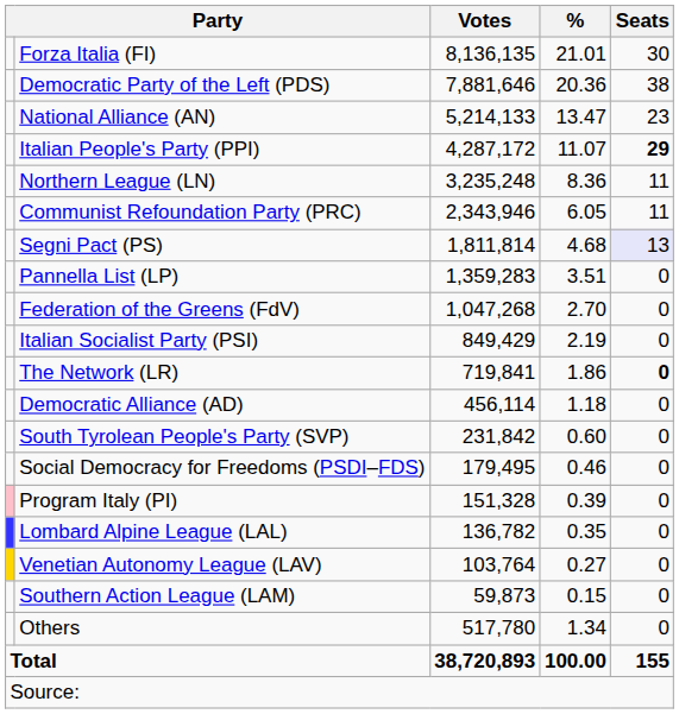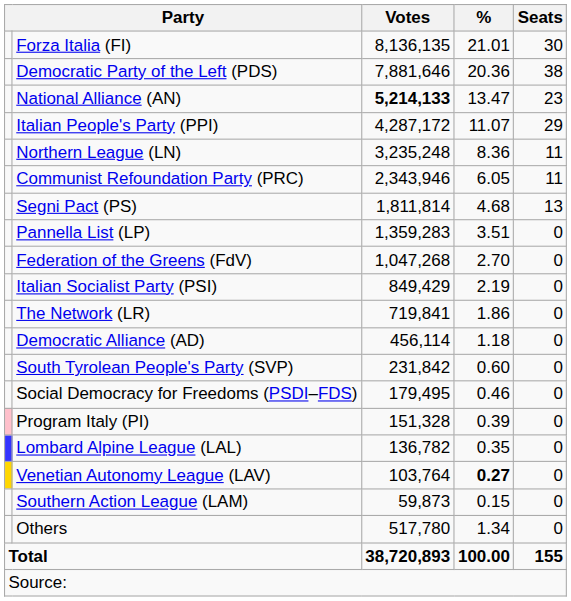National Alliance (AN) | Votes: normal -> bold
Italian People's Party (PPI) | Seats: bold -> normal
Segni Pact (PS) | Seats: lavender background -> no background
The Network (LR) | Seats: bold -> normal
Venetian Autonomy League (LAV) | %: normal -> bold
